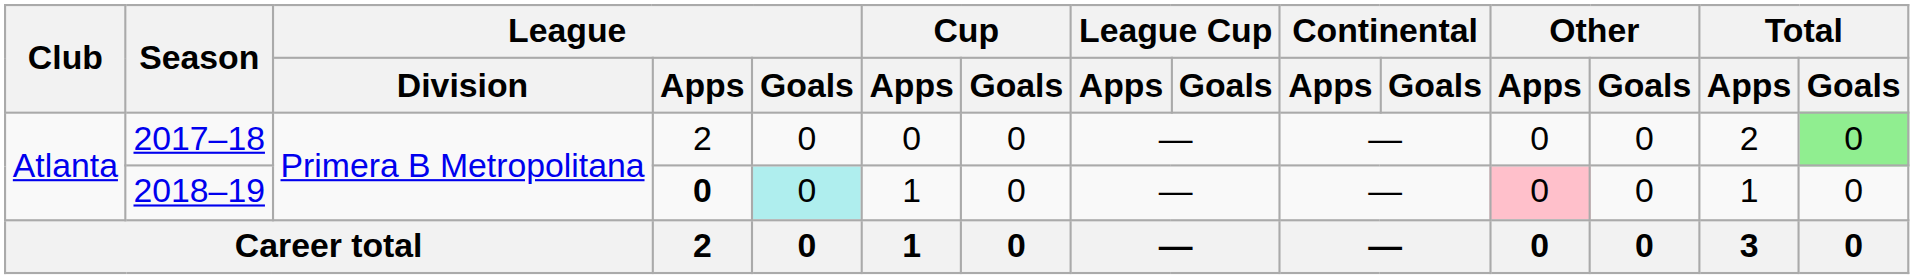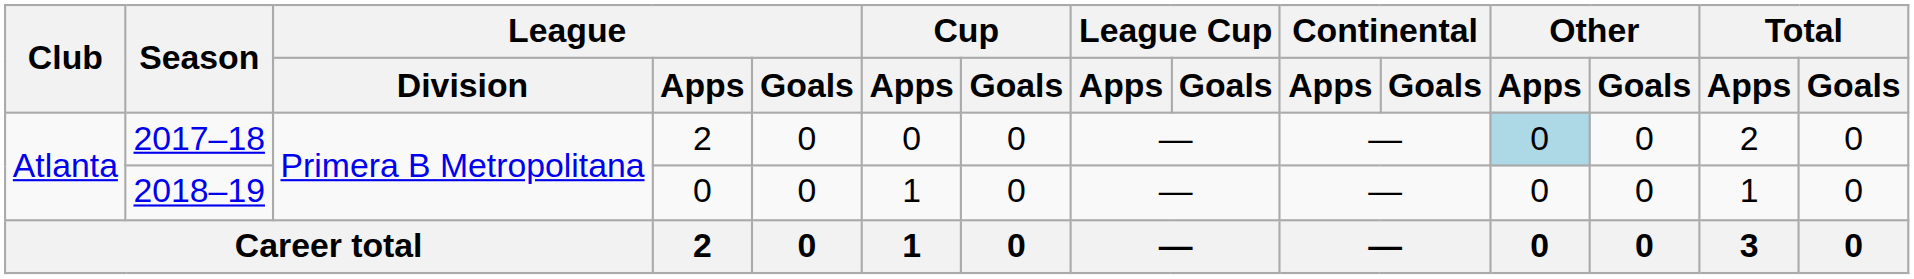2017–18 | Other / Apps: no background -> lightblue background
2017–18 | Total / Goals: lightgreen background -> no background
2018–19 | League / Apps: bold -> normal
2018–19 | League / Goals: paleturquoise background -> no background
2018–19 | Other / Apps: pink background -> no background
